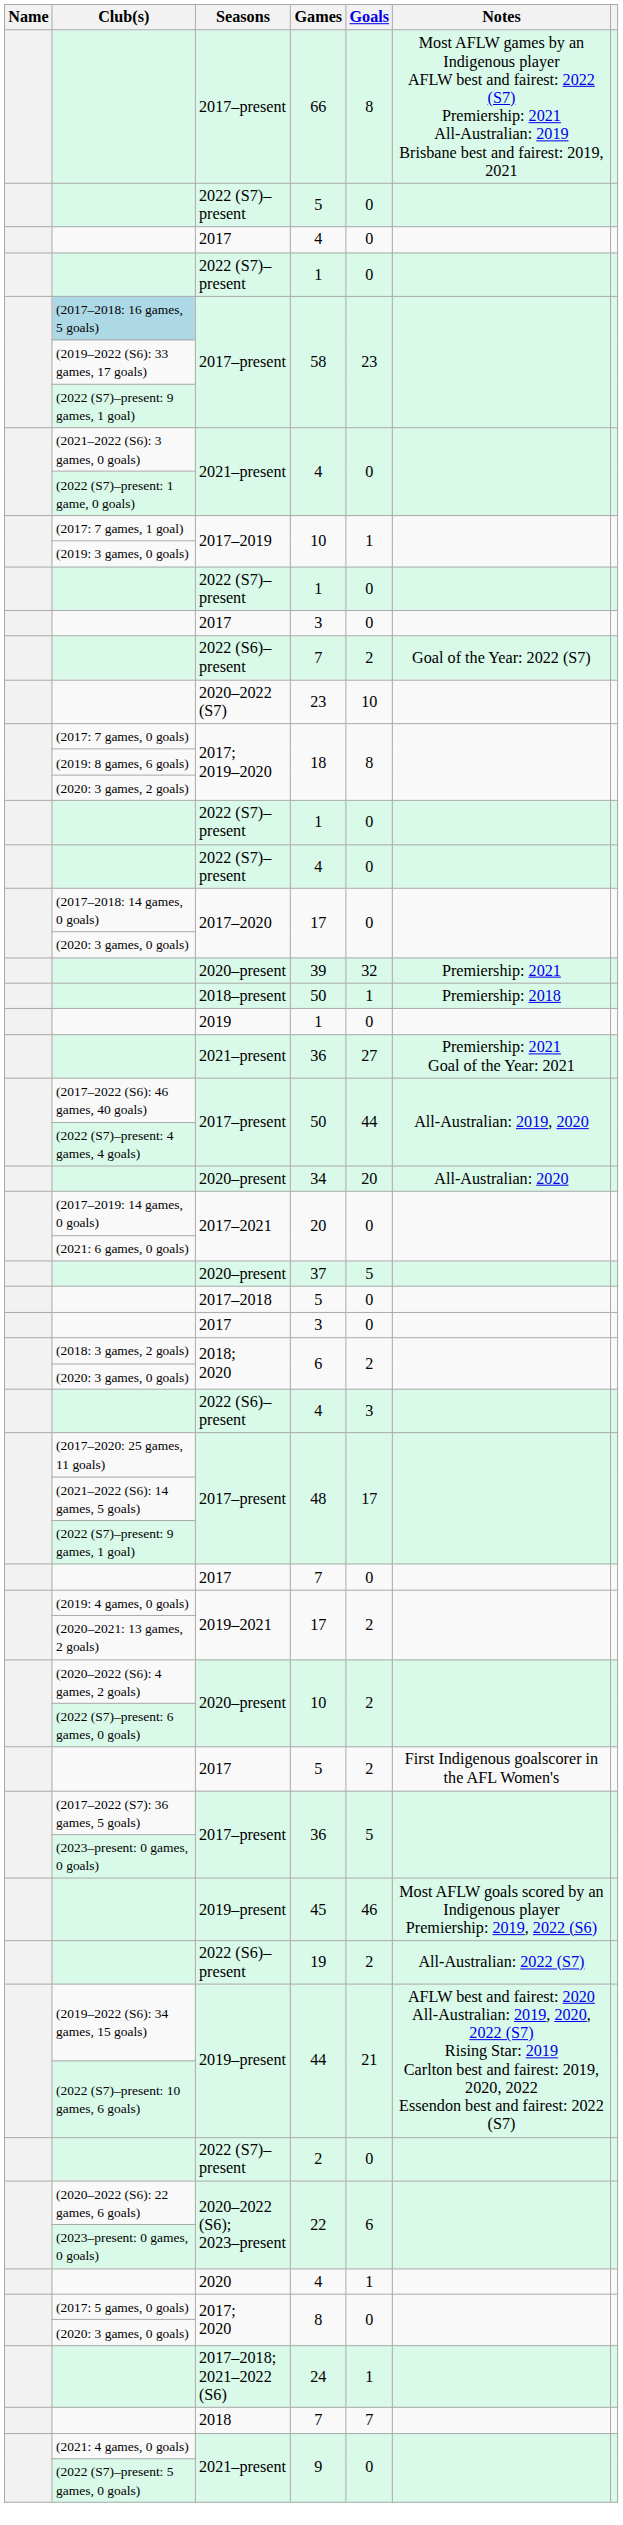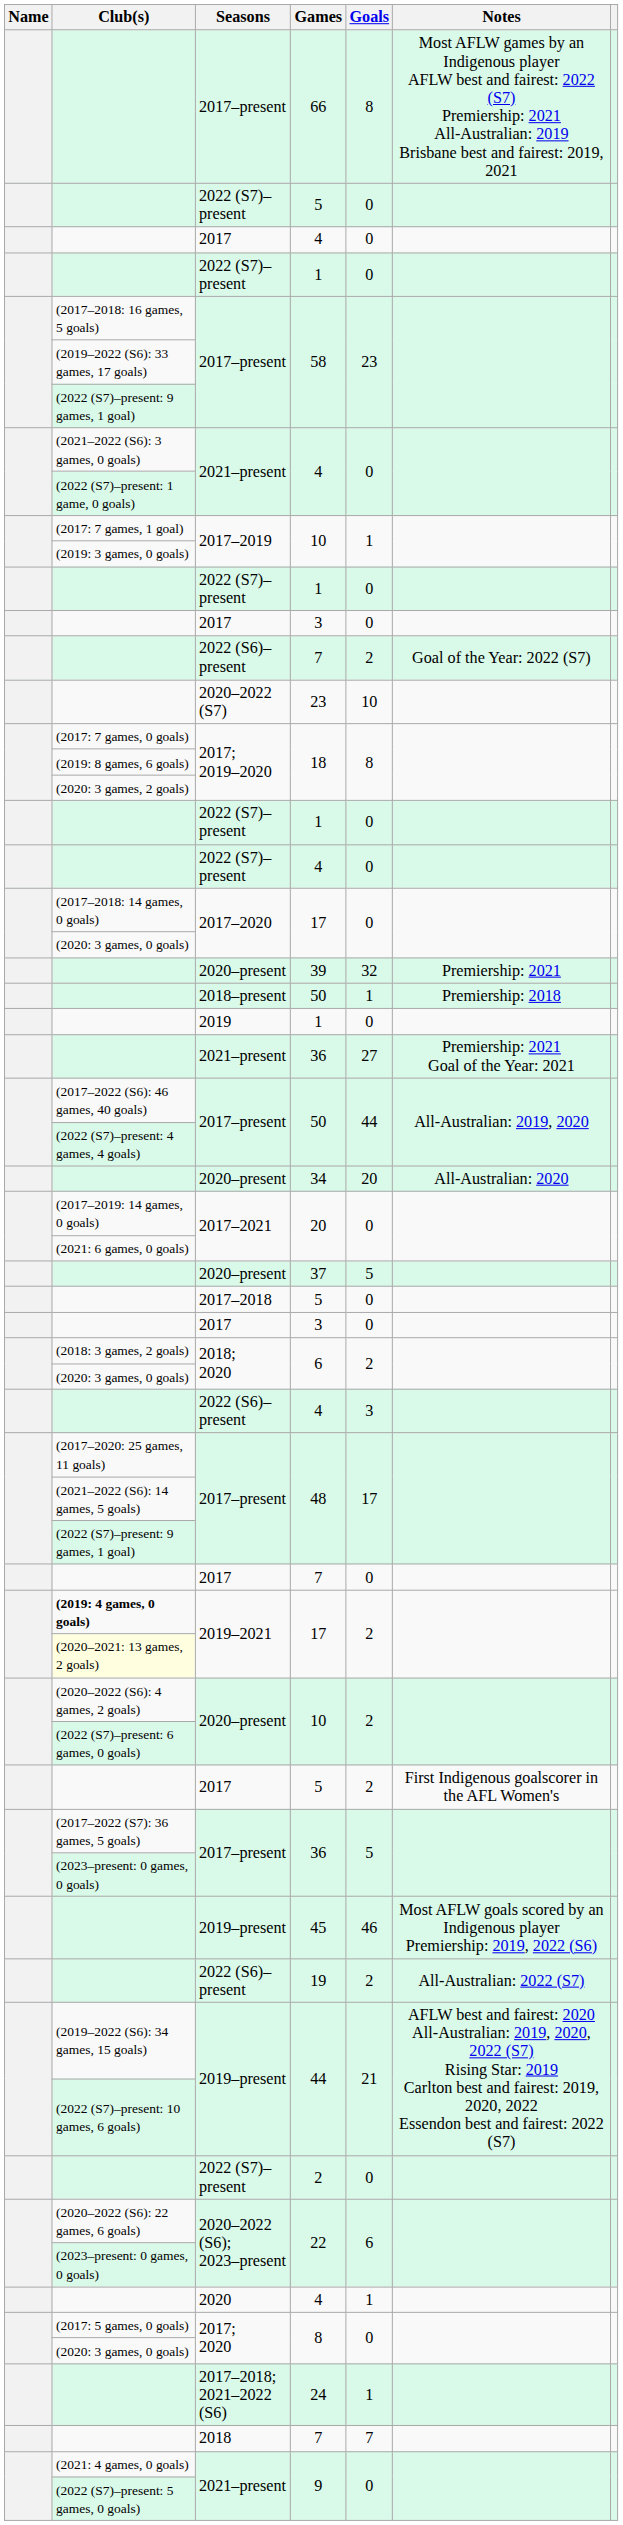(2017–2018: 16 games, 5 goals) | Club(s): lightblue background -> no background
(2019: 4 games, 0 goals) | Club(s): normal -> bold
(2020–2021: 13 games, 2 goals) | Club(s): no background -> lightyellow background
